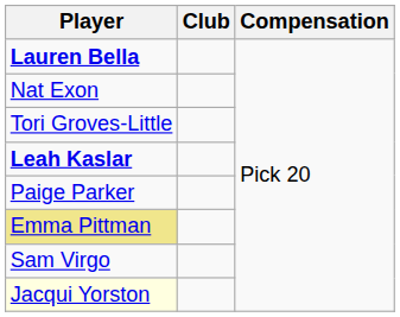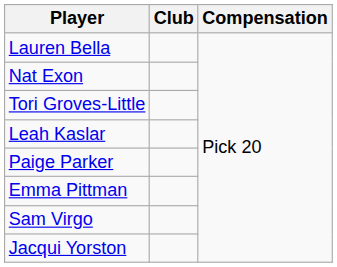Lauren Bella | Player: bold -> normal
Leah Kaslar | Player: bold -> normal
Emma Pittman | Player: khaki background -> no background
Jacqui Yorston | Player: lightyellow background -> no background
